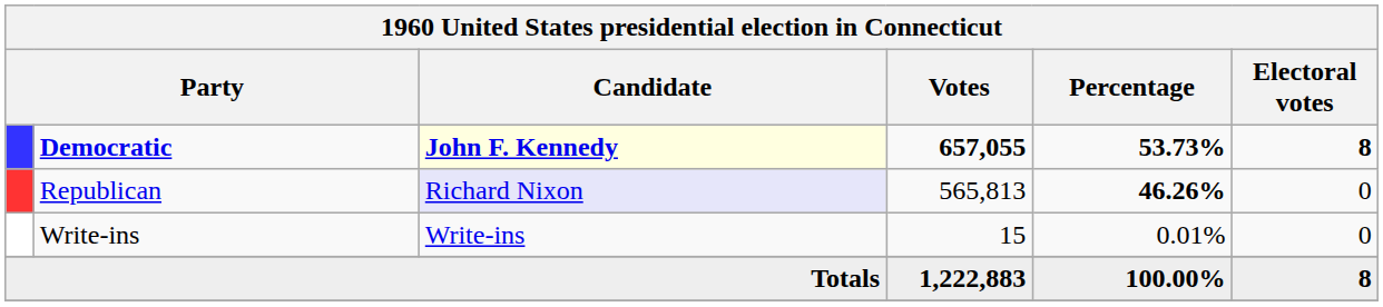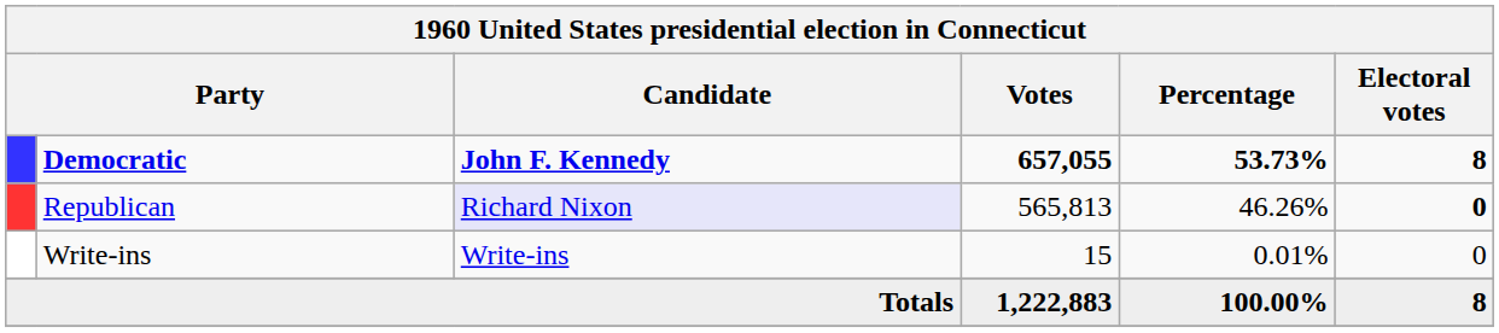Democratic | Candidate: lightyellow background -> no background
Republican | Percentage: bold -> normal
Republican | Electoral votes: normal -> bold
